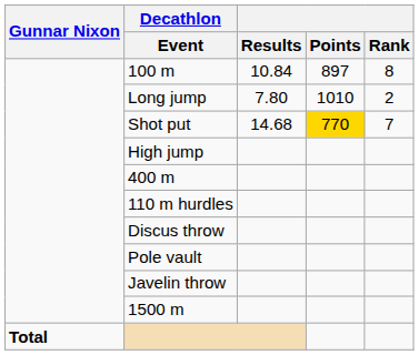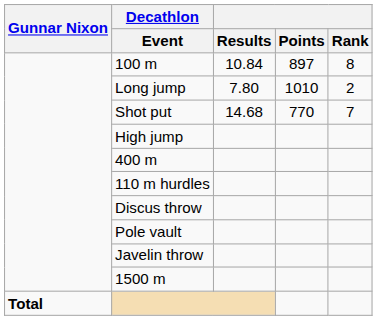Shot put | Points: gold background -> no background
